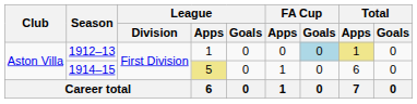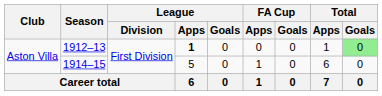1912–13 | League / Apps: normal -> bold
1912–13 | FA Cup / Goals: lightblue background -> no background
1912–13 | Total / Apps: khaki background -> no background
1912–13 | Total / Goals: no background -> lightgreen background
1914–15 | League / Apps: khaki background -> no background
